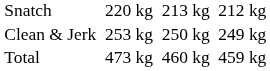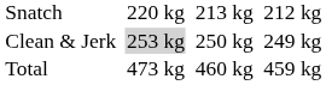Clean & Jerk | column 2: no background -> lightgrey background
